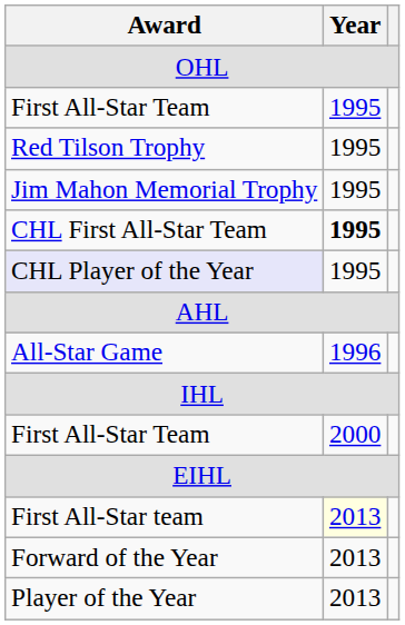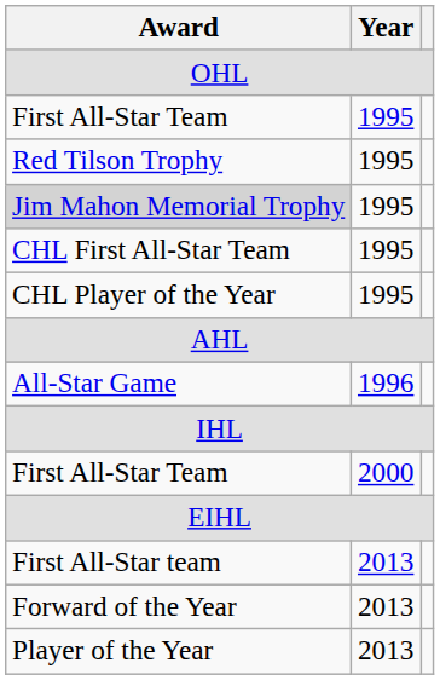Jim Mahon Memorial Trophy | Award: no background -> lightgrey background
CHL First All-Star Team | Year: bold -> normal
CHL Player of the Year | Award: lavender background -> no background
First All-Star team | Year: lightyellow background -> no background
